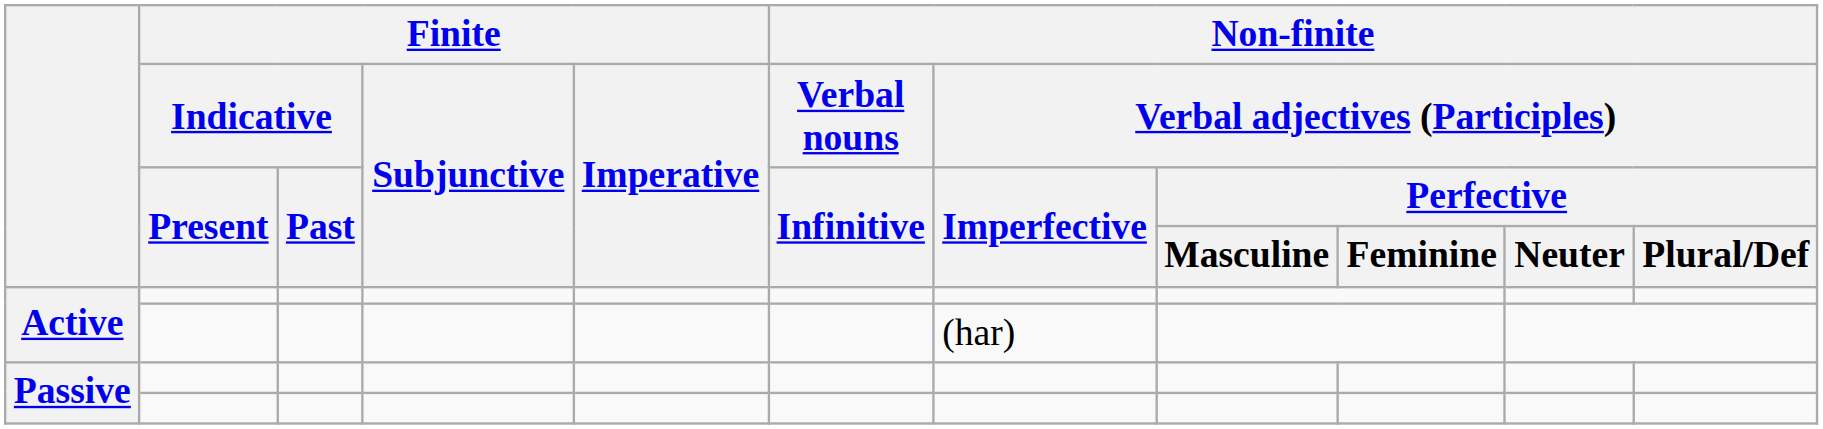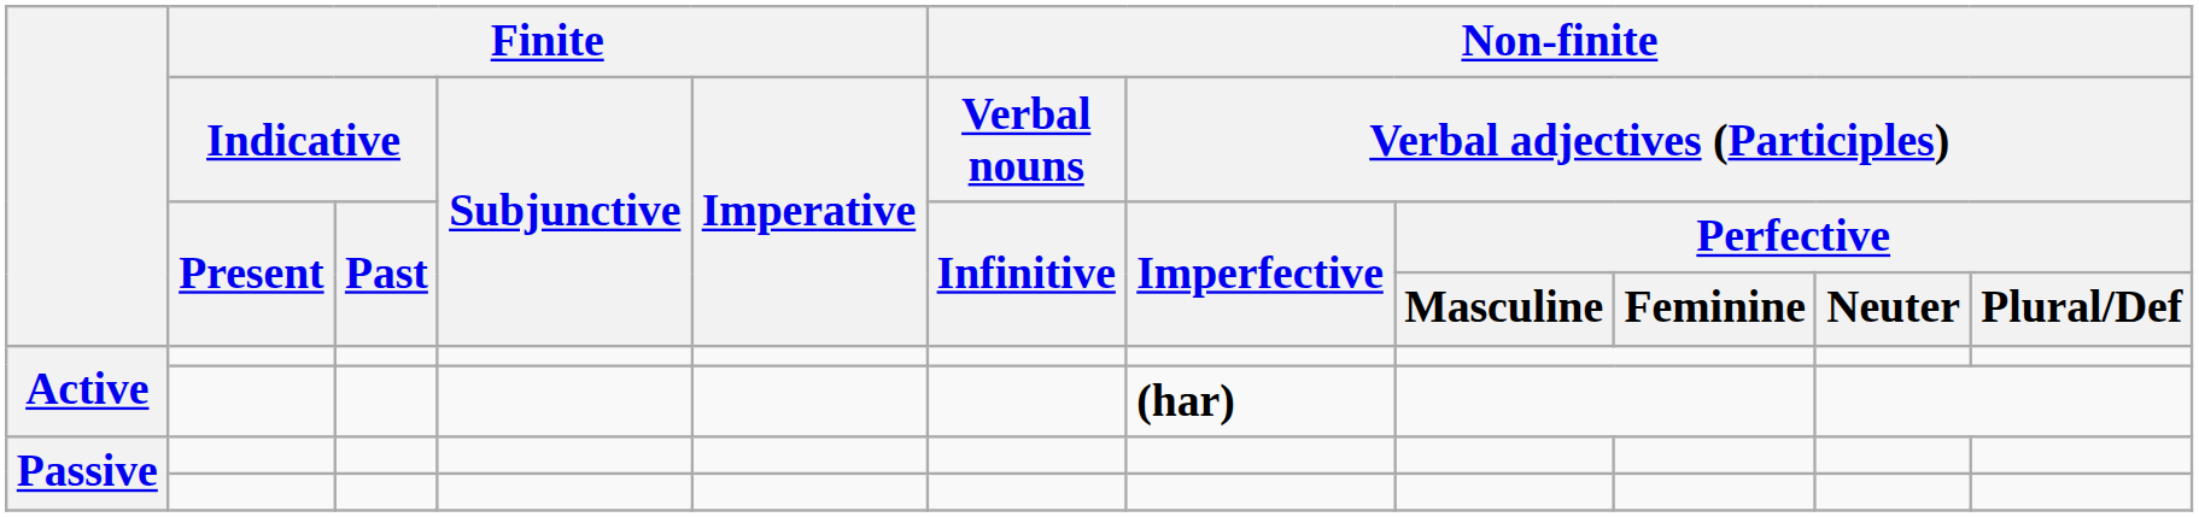row 6 | Non-finite / Verbal adjectives (Participles) / Imperfective: normal -> bold
